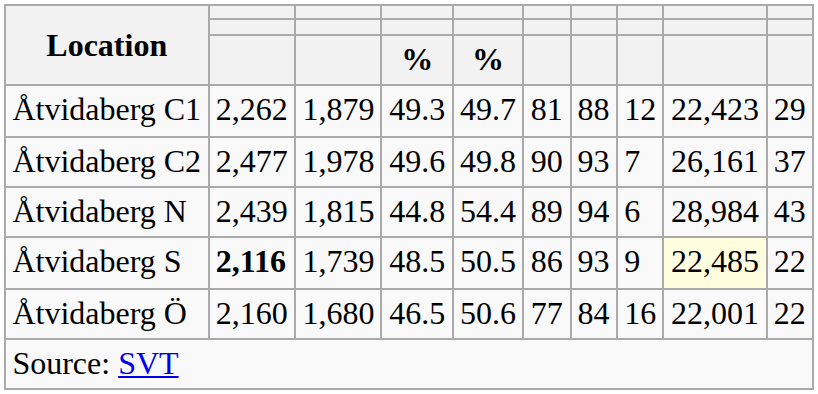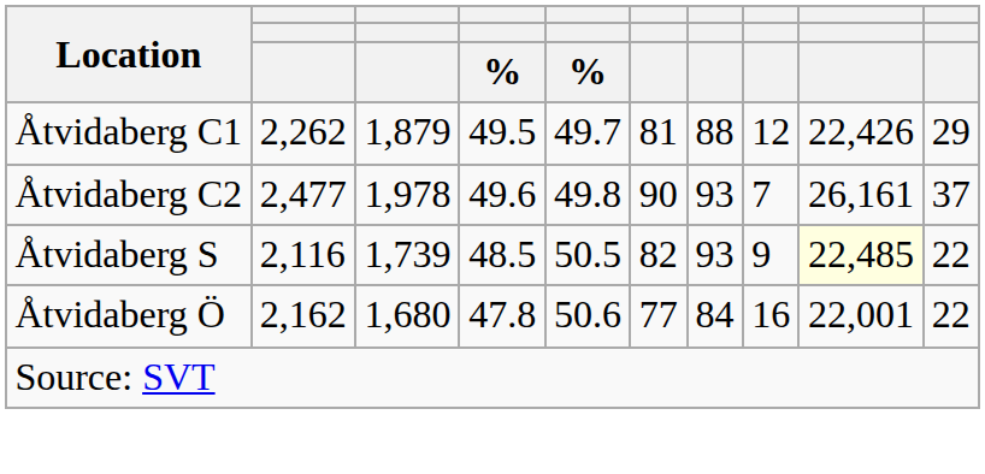Åtvidaberg C1 | column 4: 49.3 -> 49.5
Åtvidaberg C1 | column 9: 22,423 -> 22,426
- row: Åtvidaberg N | 2,439 | 1,815 | 44.8 | 54.4 | 89 | 94 | 6 | 28,984 | 43
Åtvidaberg S | column 2: bold -> normal
Åtvidaberg S | column 6: 86 -> 82
Åtvidaberg Ö | column 2: 2,160 -> 2,162
Åtvidaberg Ö | column 4: 46.5 -> 47.8
